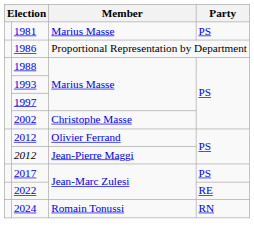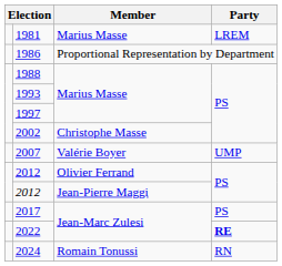1981 | Party: PS -> LREM
+ row: 2007 | Valérie Boyer | UMP
2022 | Party: normal -> bold
